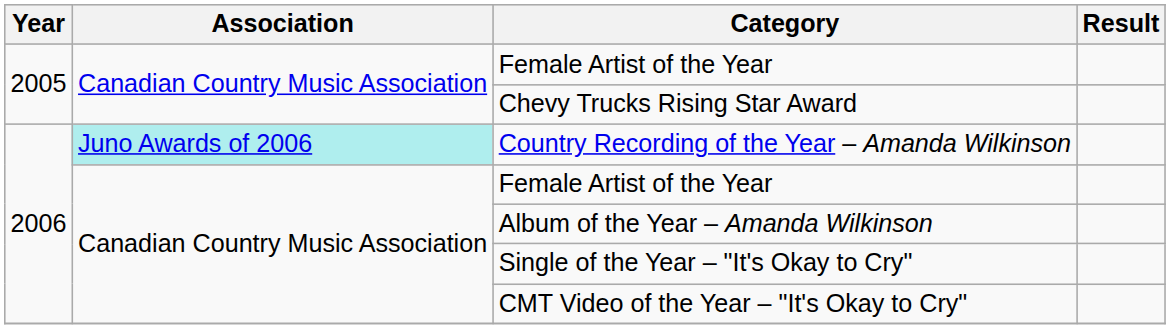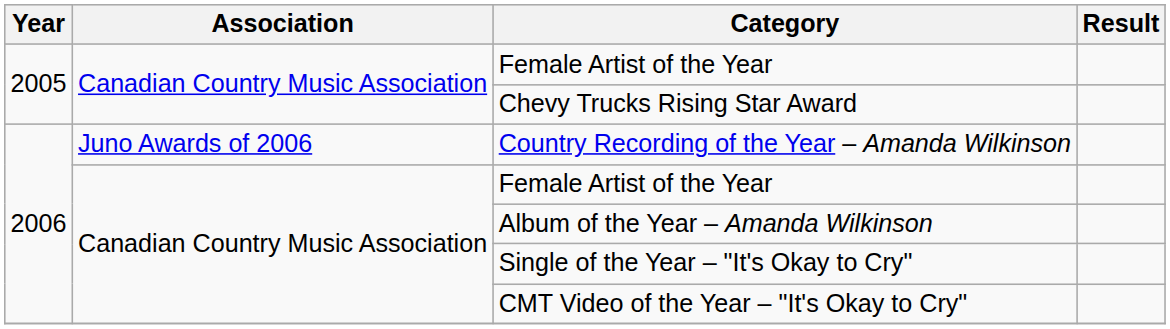Country Recording of the Year – Amanda Wilkinson | Association: paleturquoise background -> no background
